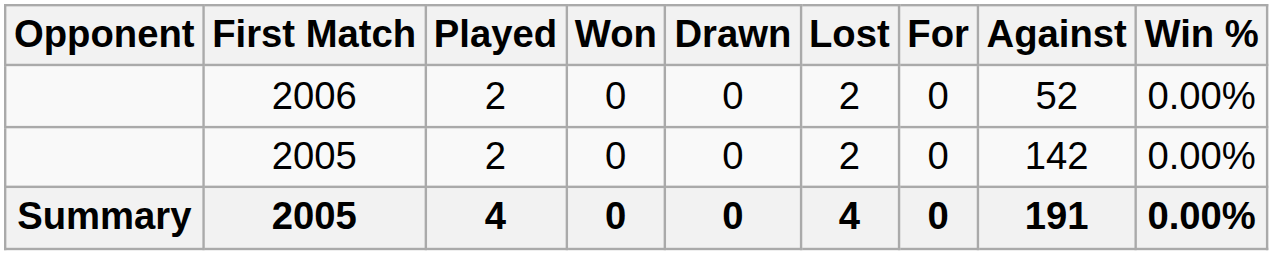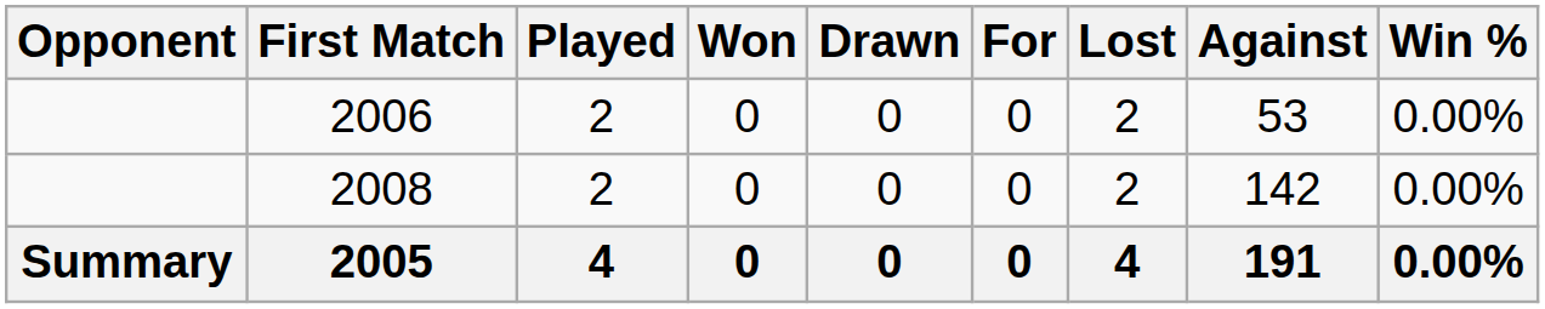columns swapped: Lost <-> For
row 2 | Against: 52 -> 53
row 3 | First Match: 2005 -> 2008
